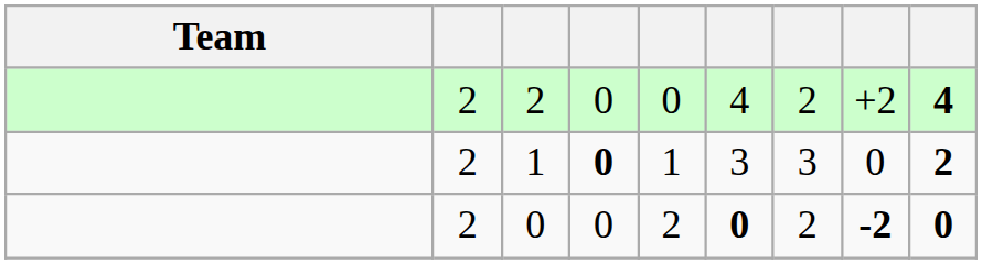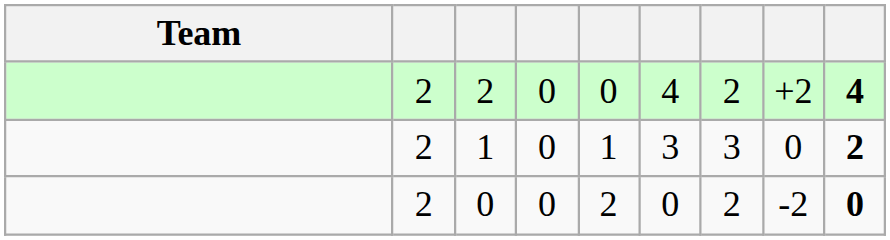row 3 | column 4: bold -> normal
row 4 | column 6: bold -> normal
row 4 | column 8: bold -> normal
